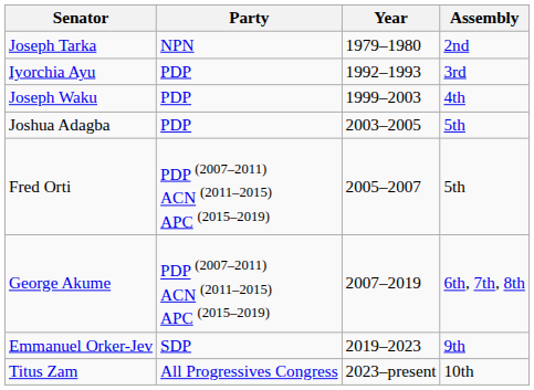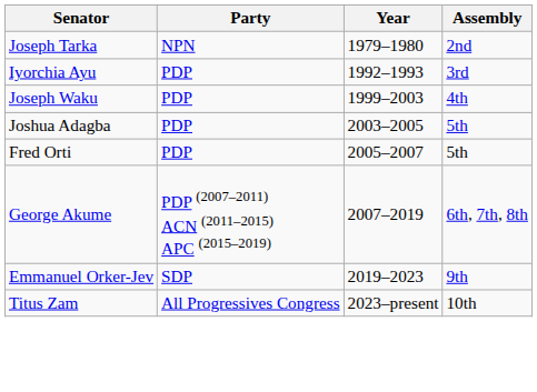Fred Orti | Party: PDP (2007–2011) ACN (2011–2015) APC (2015–2019) -> PDP
